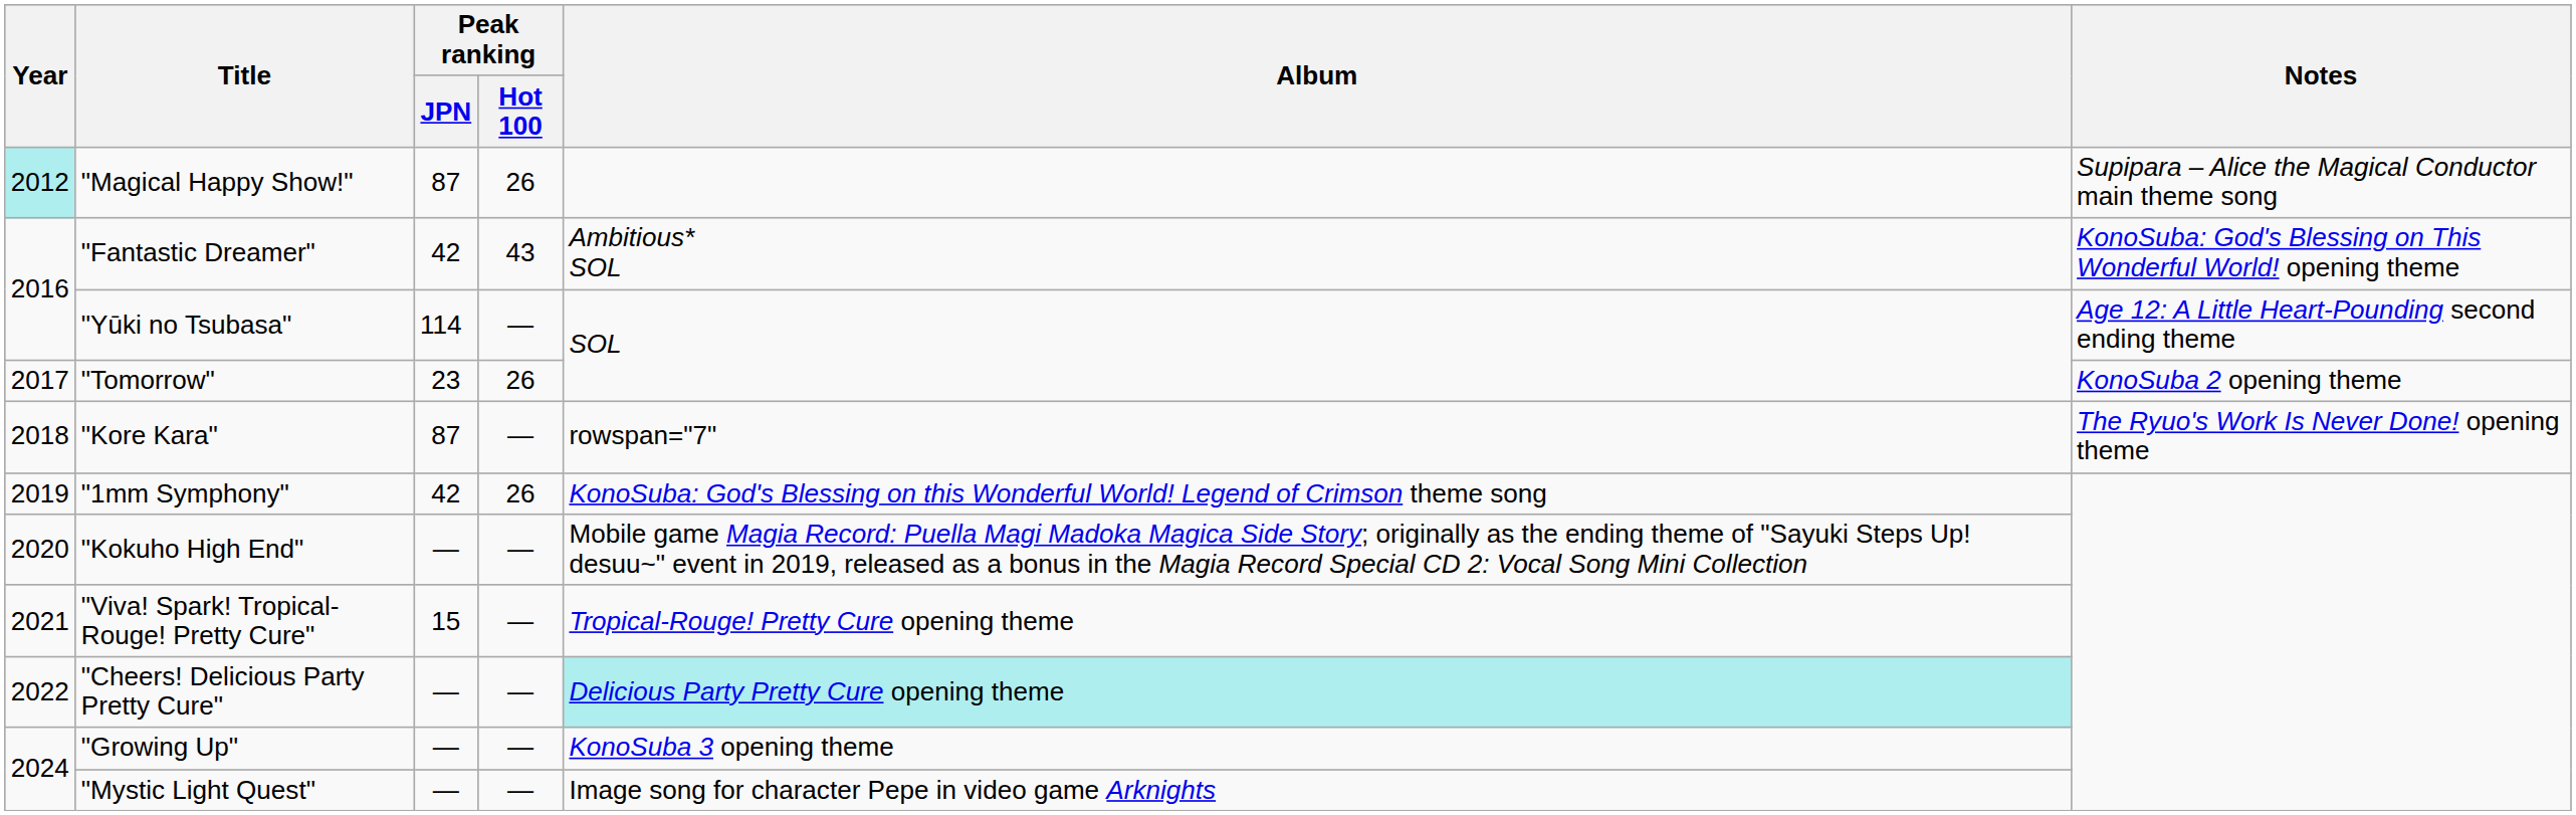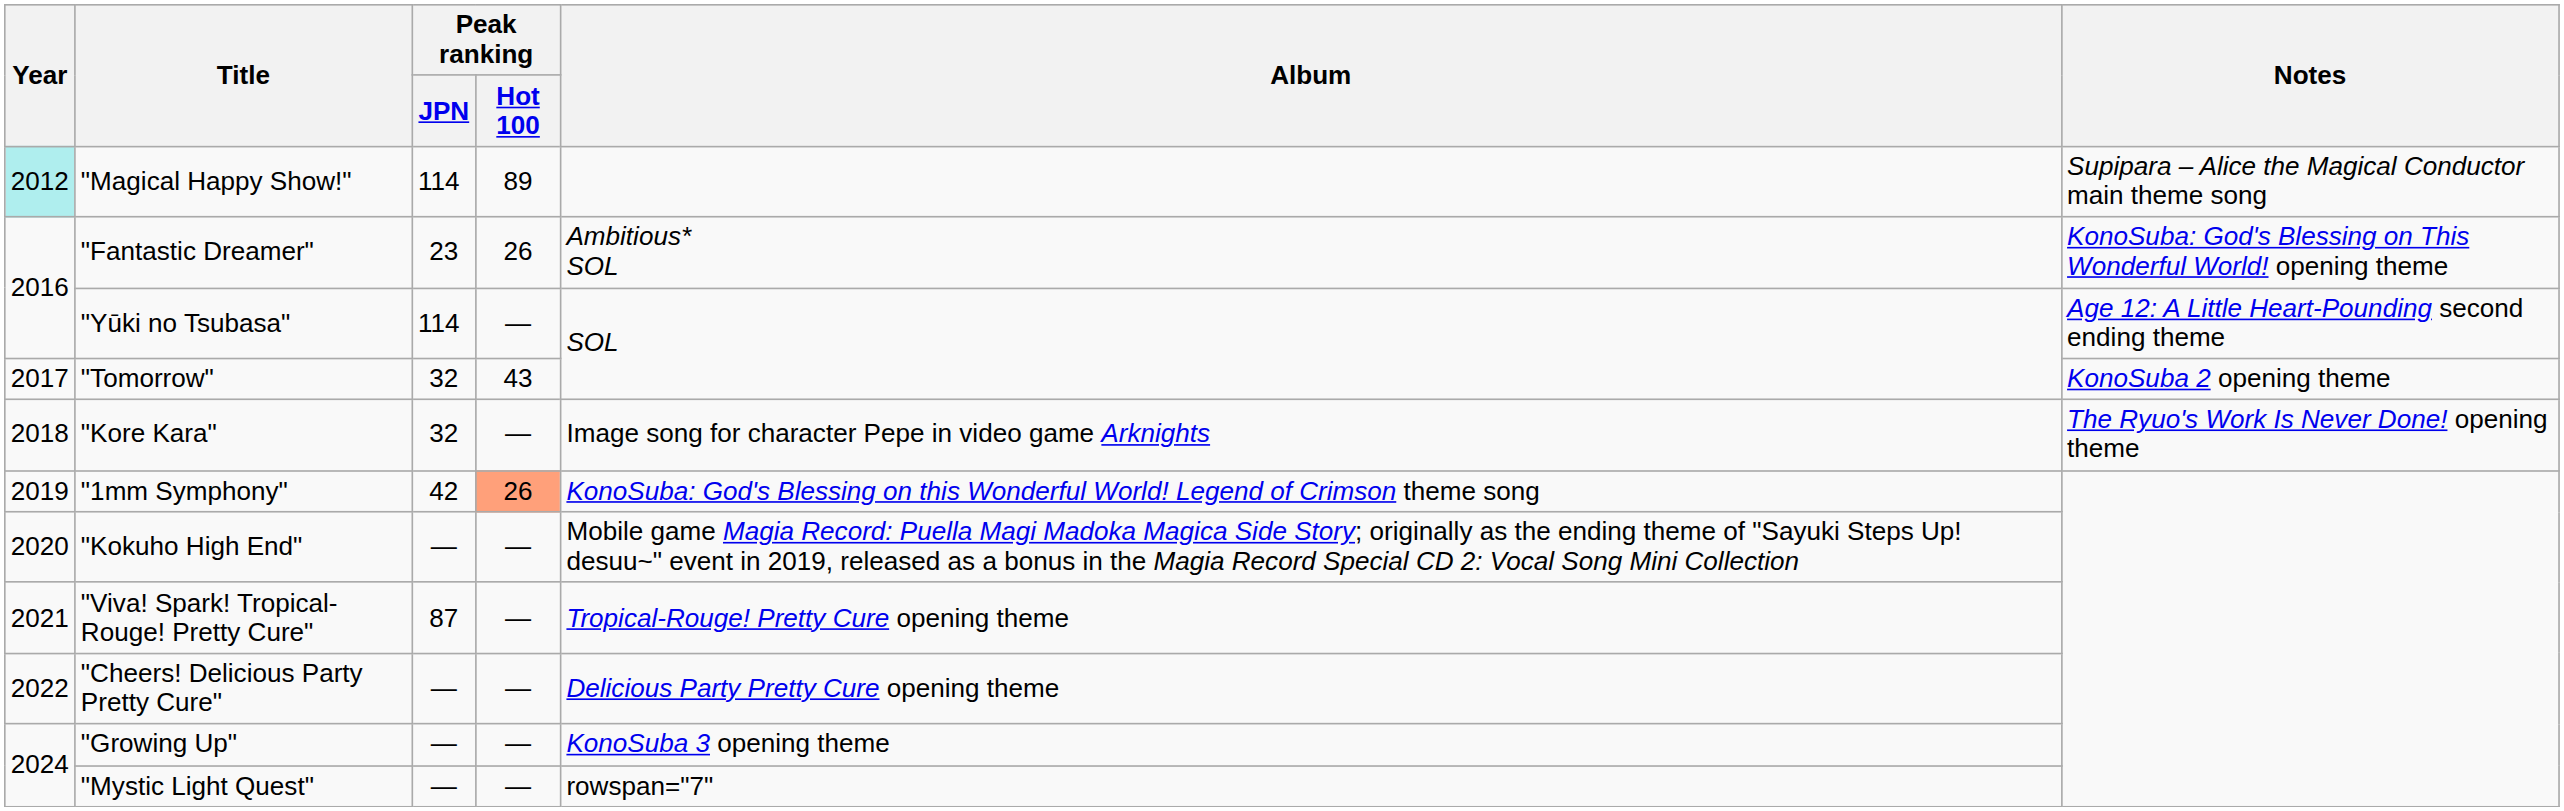"Magical Happy Show!" | Peak ranking / JPN: 87 -> 114
"Magical Happy Show!" | Peak ranking / Hot 100: 26 -> 89
"Fantastic Dreamer" | Peak ranking / JPN: 42 -> 23
"Fantastic Dreamer" | Peak ranking / Hot 100: 43 -> 26
"Tomorrow" | Peak ranking / JPN: 23 -> 32
"Tomorrow" | Peak ranking / Hot 100: 26 -> 43
"Kore Kara" | Peak ranking / JPN: 87 -> 32
"Kore Kara" | Album: rowspan="7" -> Image song for character Pepe in video game Arknights
"1mm Symphony" | Peak ranking / Hot 100: no background -> lightsalmon background
"Viva! Spark! Tropical-Rouge! Pretty Cure" | Peak ranking / JPN: 15 -> 87
"Cheers! Delicious Party Pretty Cure" | Album: paleturquoise background -> no background
"Mystic Light Quest" | Album: Image song for character Pepe in video game Arknights -> rowspan="7"
